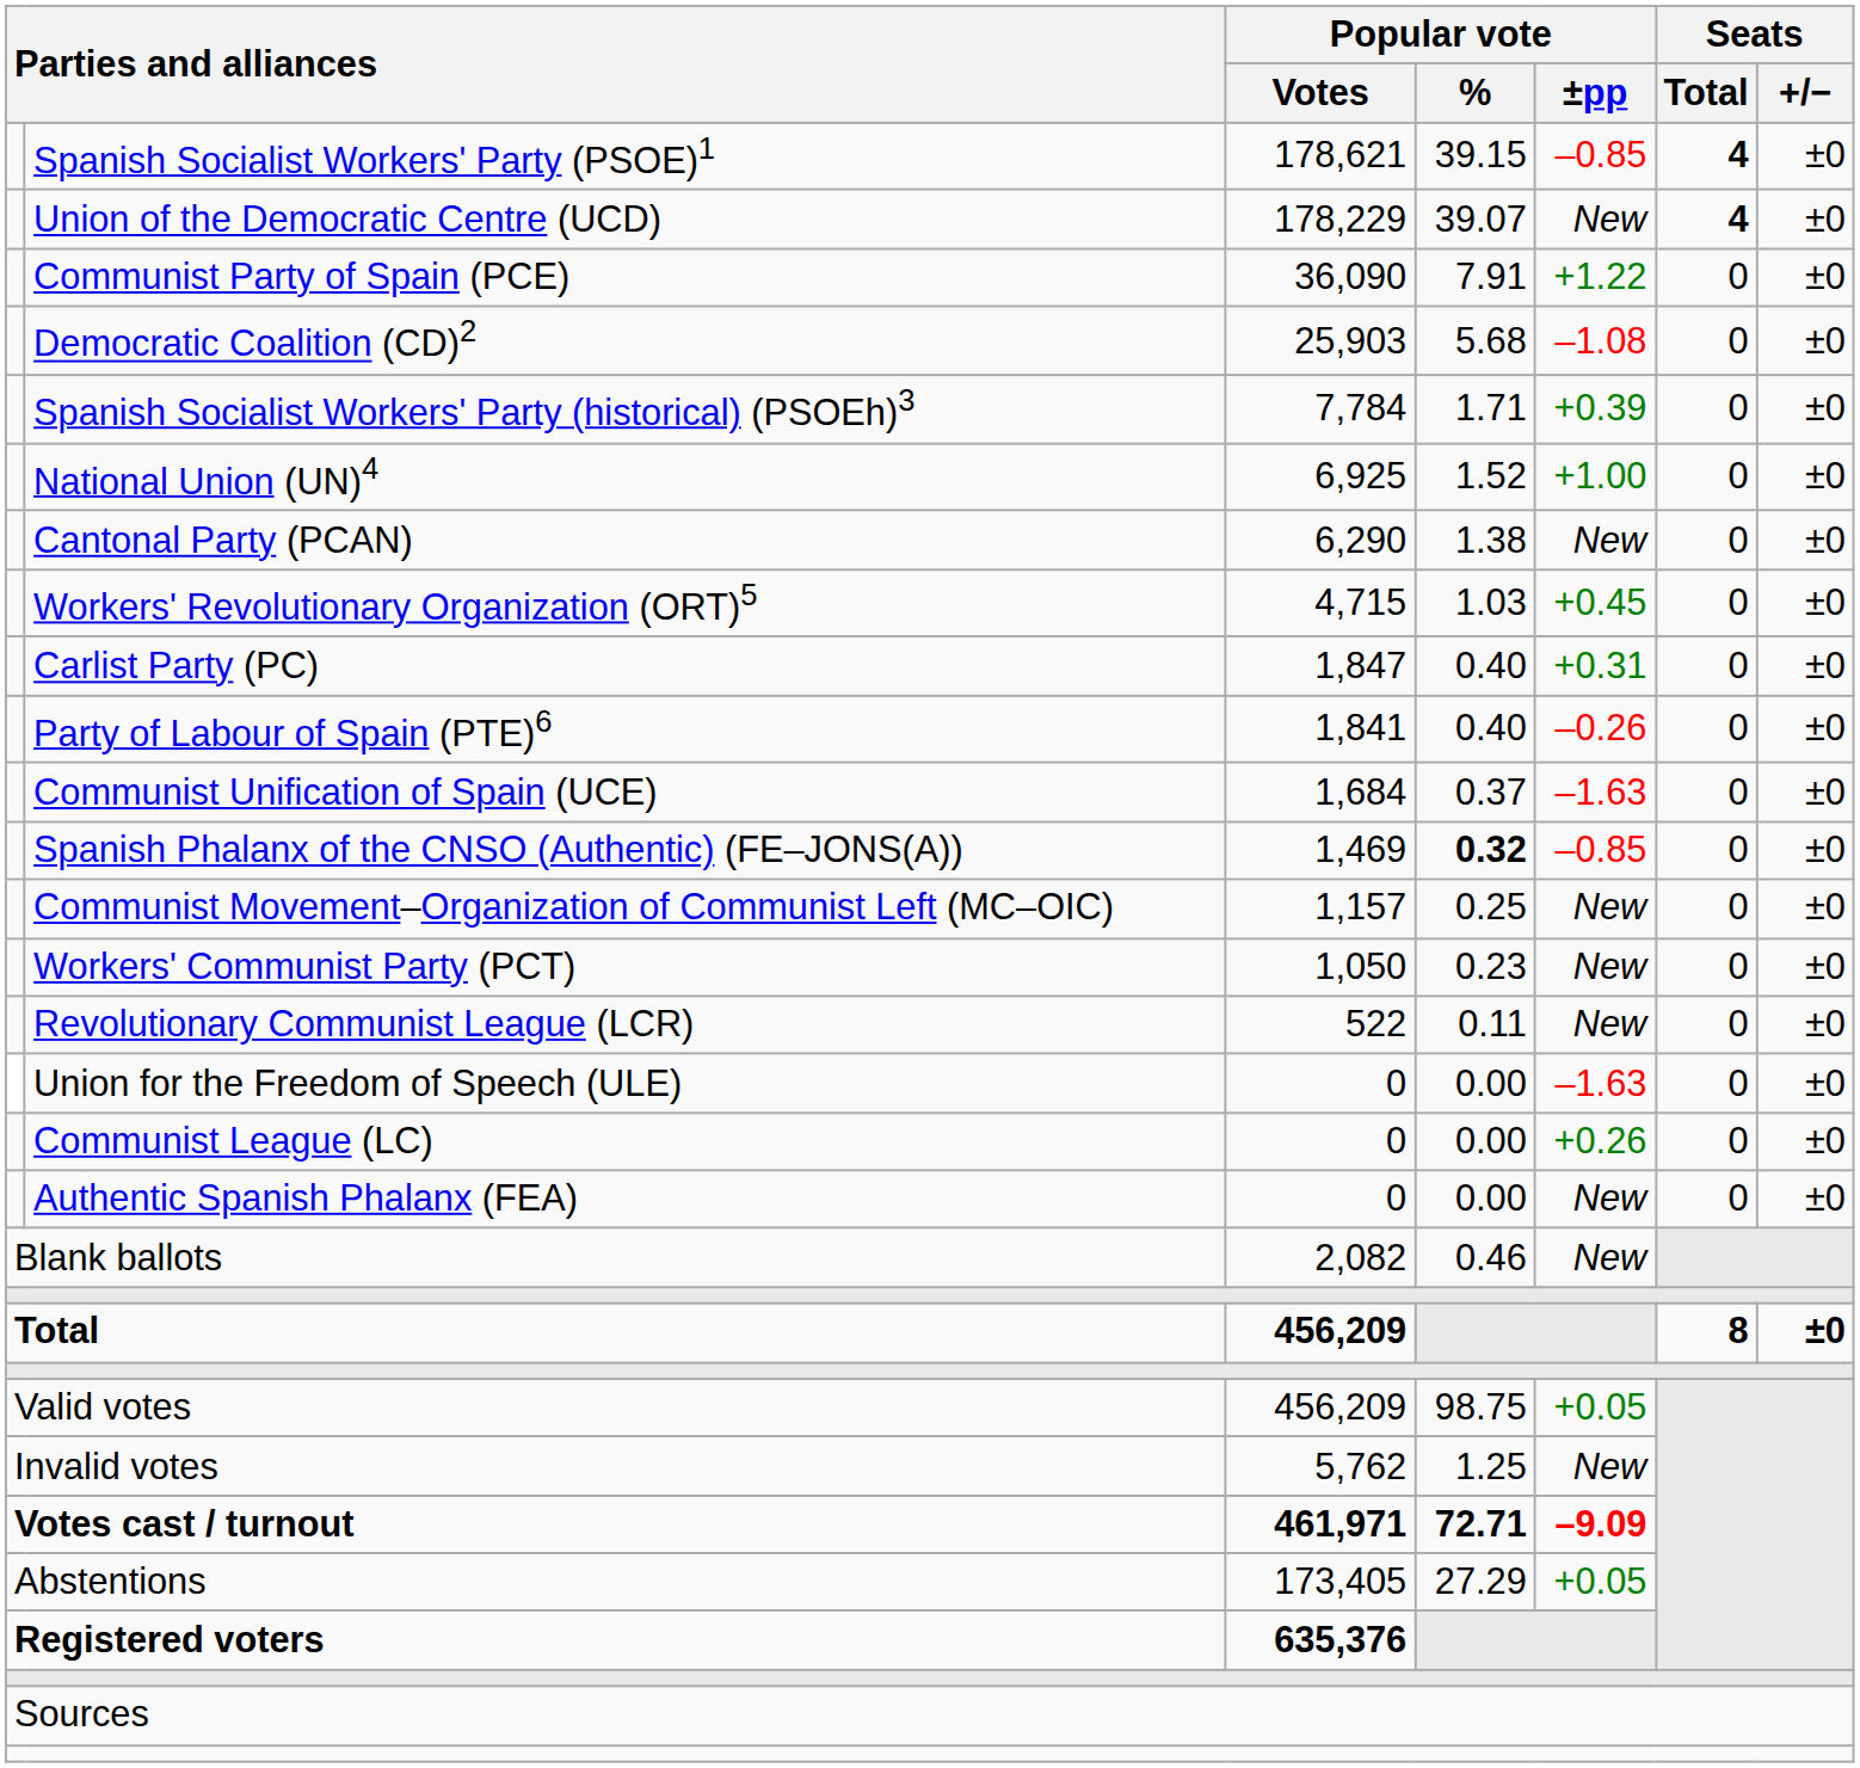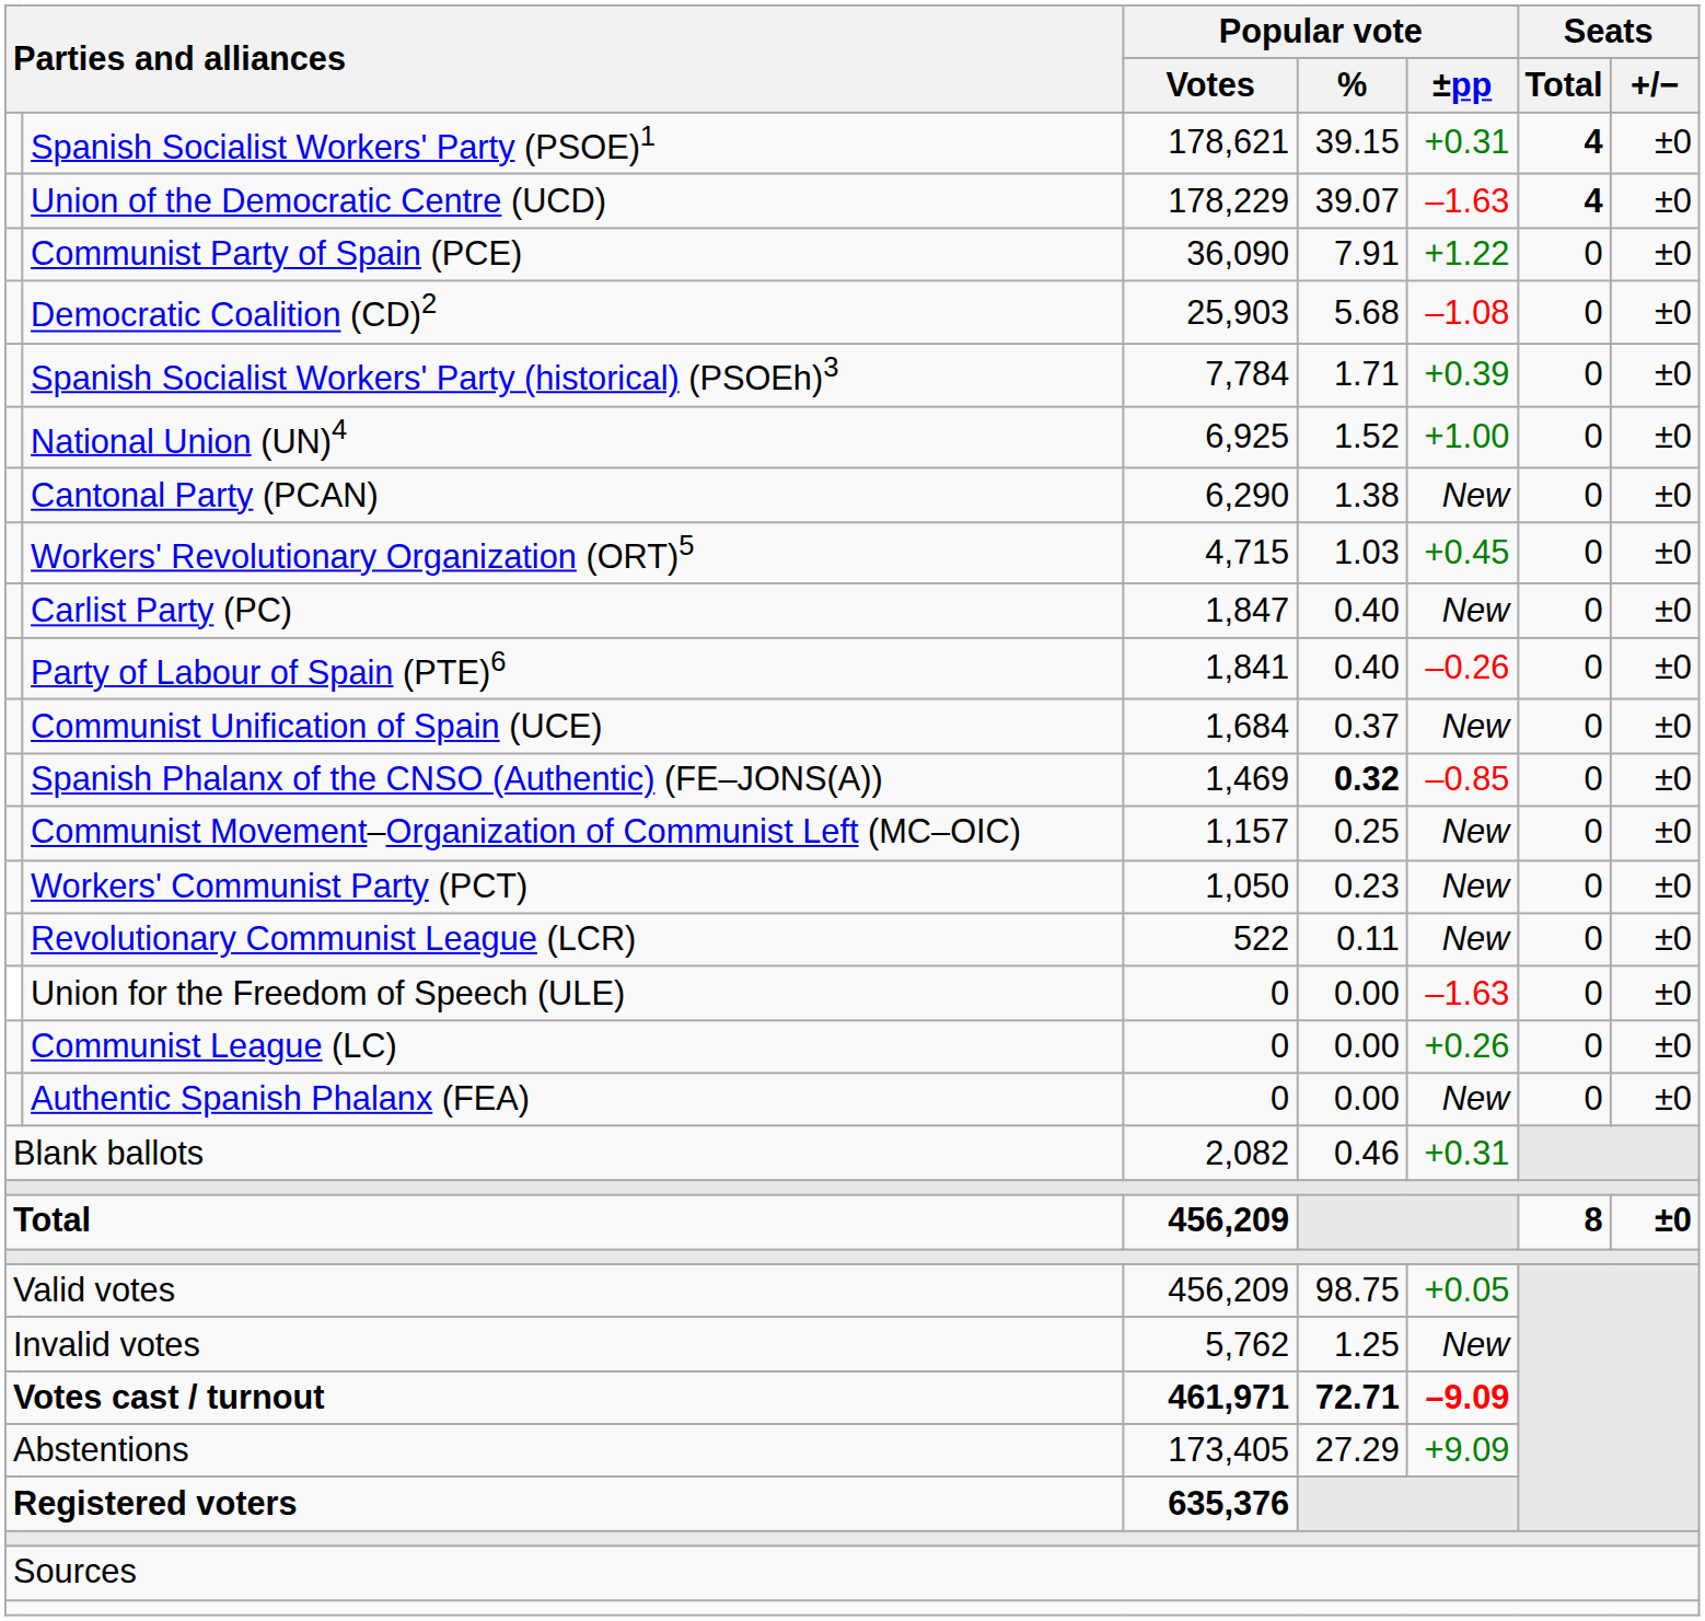Spanish Socialist Workers' Party (PSOE)1 | Popular vote / ±pp: –0.85 -> +0.31
Union of the Democratic Centre (UCD) | Popular vote / ±pp: New -> –1.63
Carlist Party (PC) | Popular vote / ±pp: +0.31 -> New
Communist Unification of Spain (UCE) | Popular vote / ±pp: –1.63 -> New
Blank ballots | Popular vote / ±pp: New -> +0.31
Abstentions | Popular vote / ±pp: +0.05 -> +9.09
